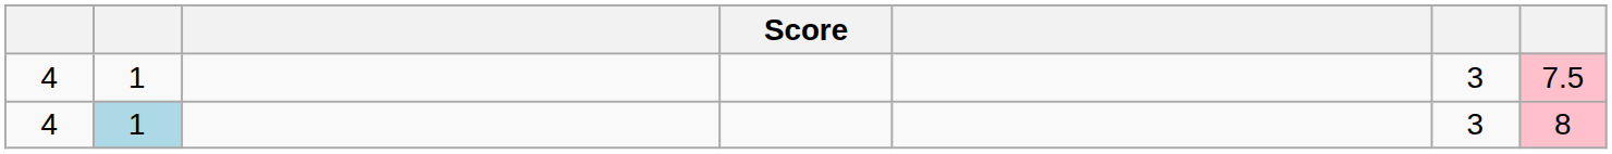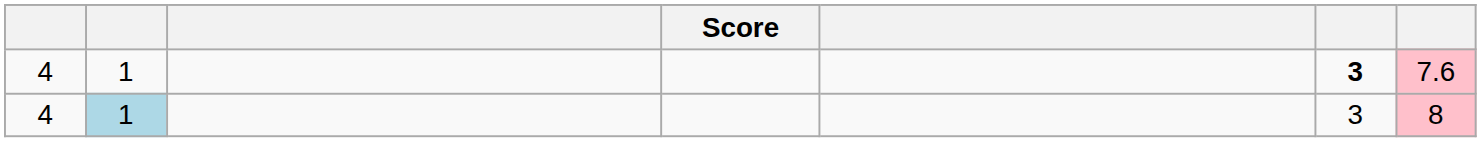row 2 | column 6: normal -> bold
row 2 | column 7: 7.5 -> 7.6
